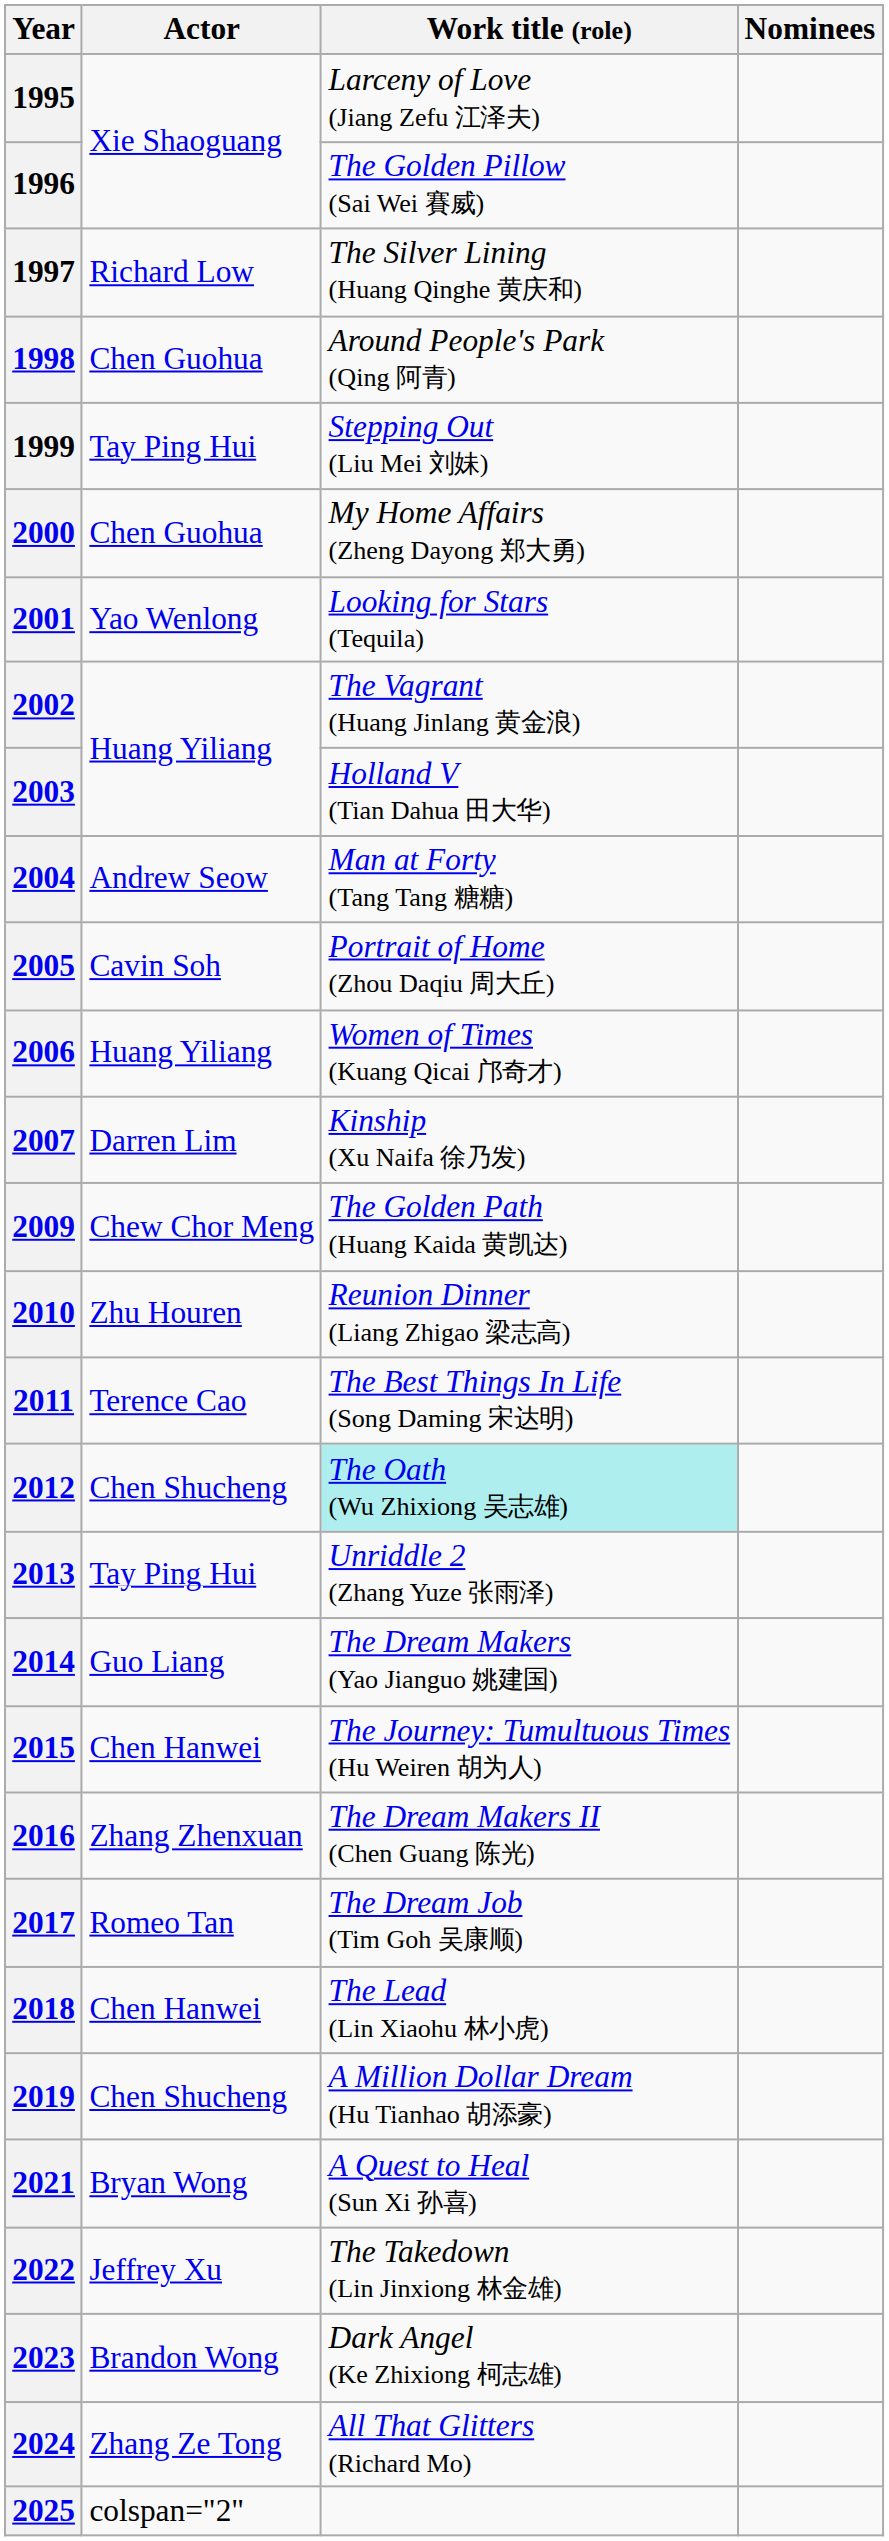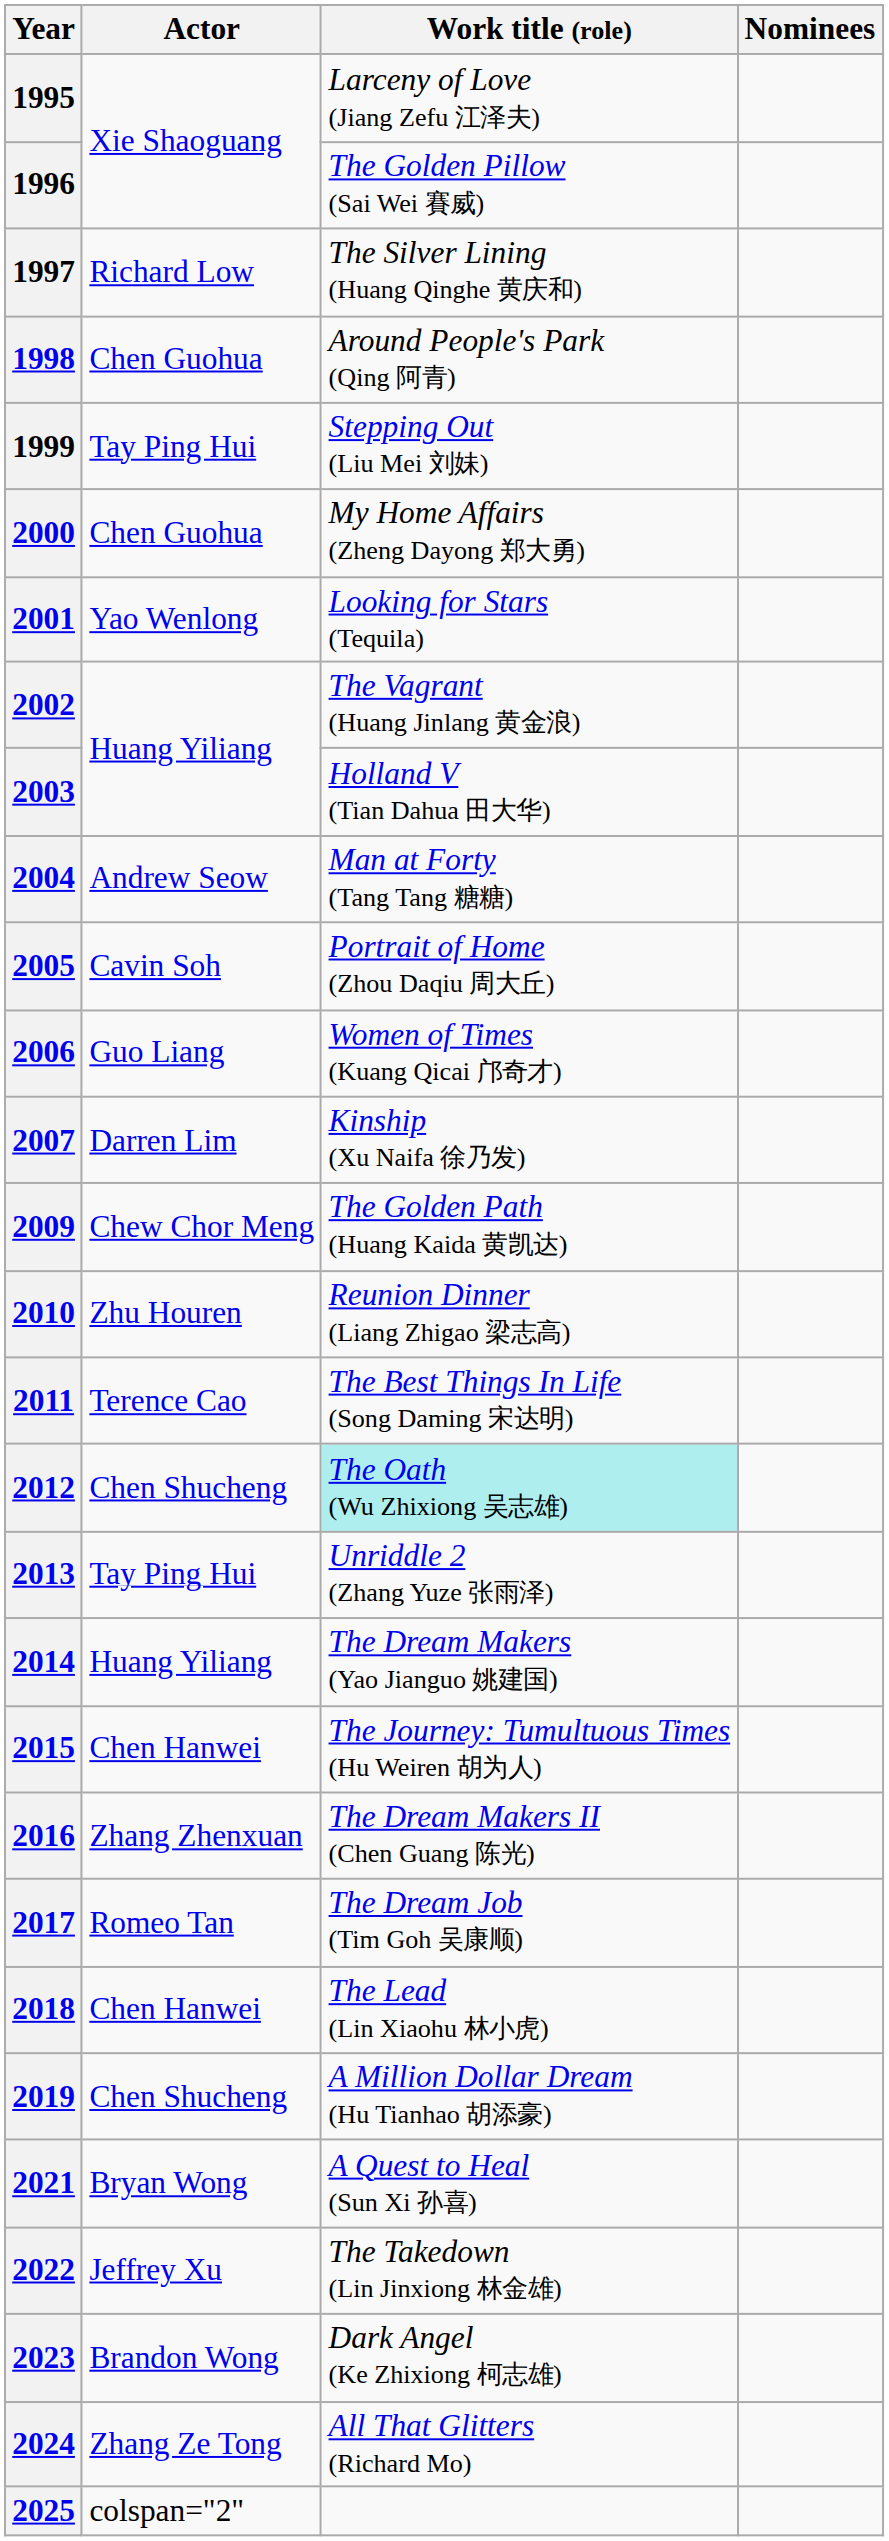2006 | Actor: Huang Yiliang -> Guo Liang
2014 | Actor: Guo Liang -> Huang Yiliang
